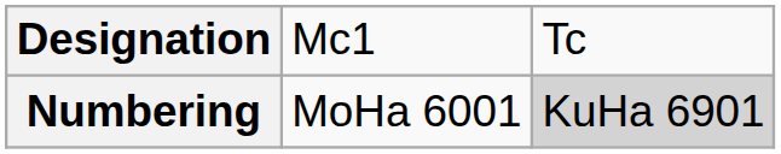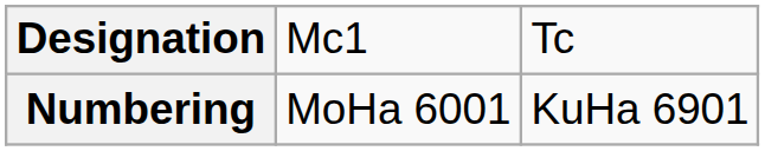Numbering | column 3: lightgrey background -> no background
